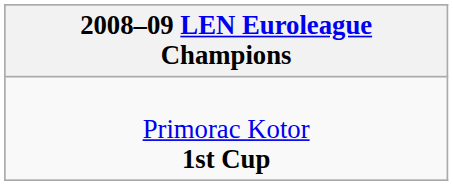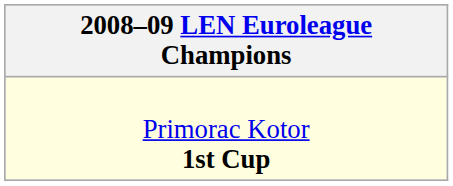row 2 | column 1: no background -> lightyellow background
